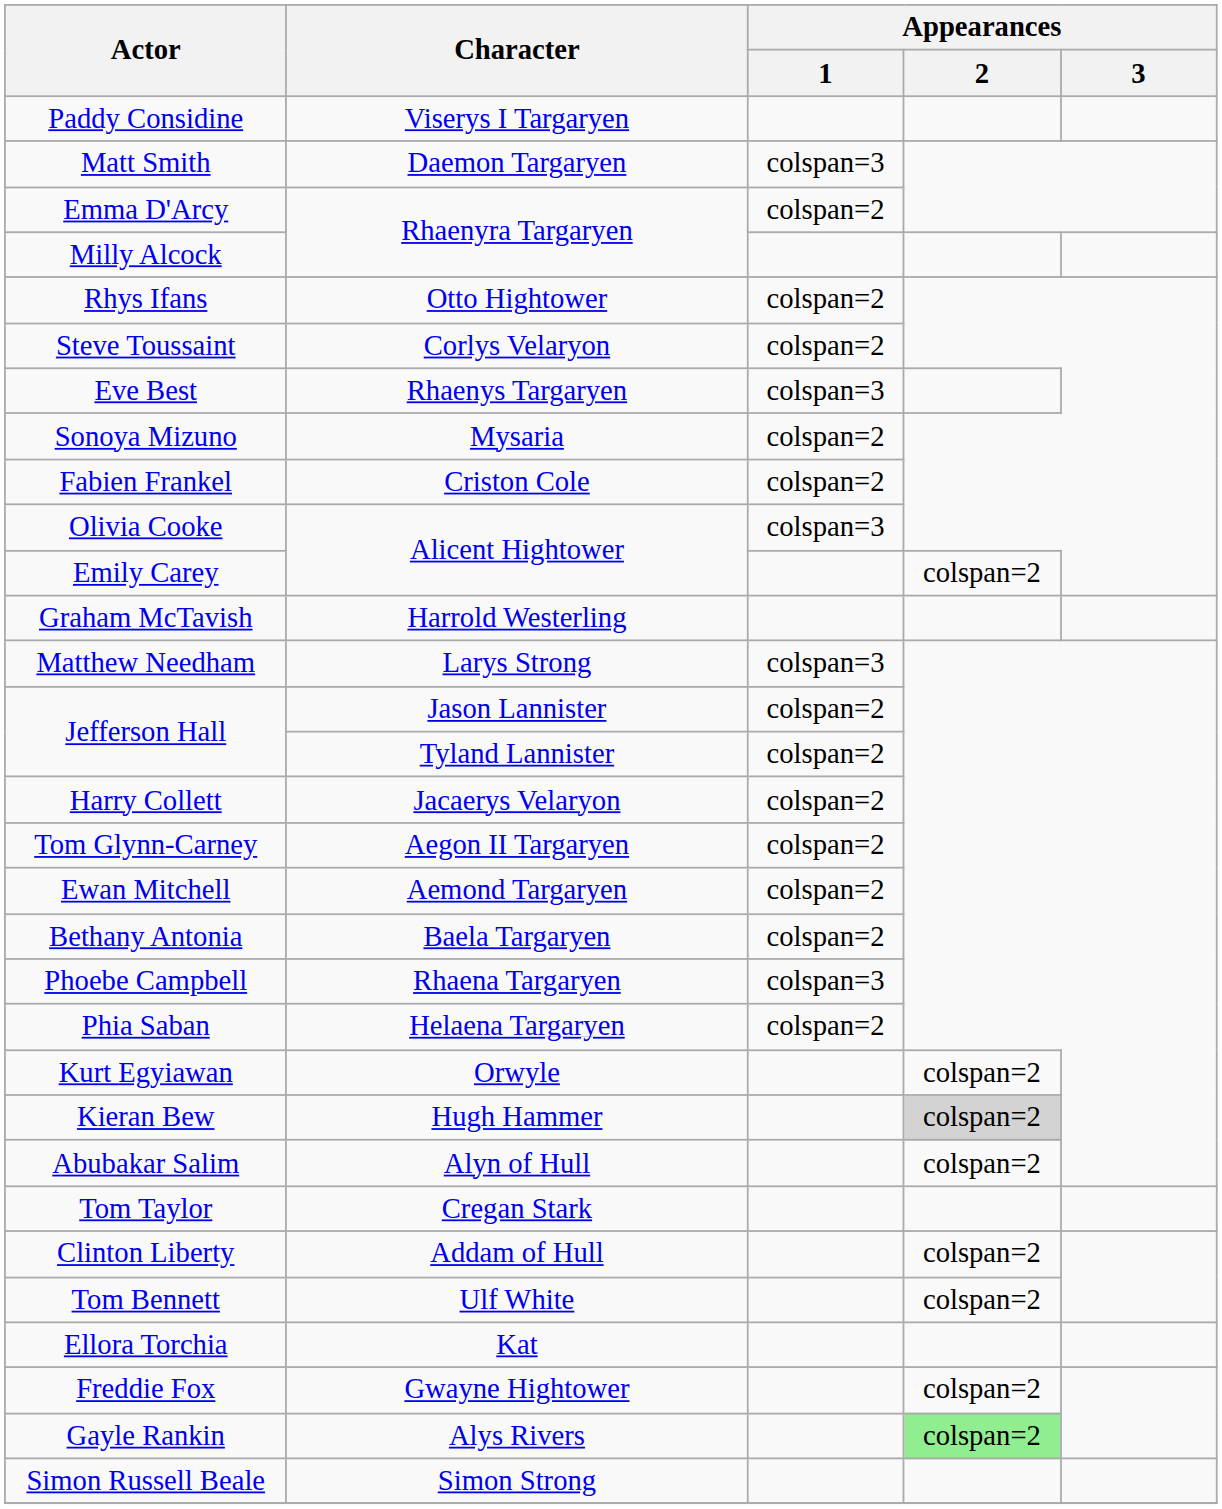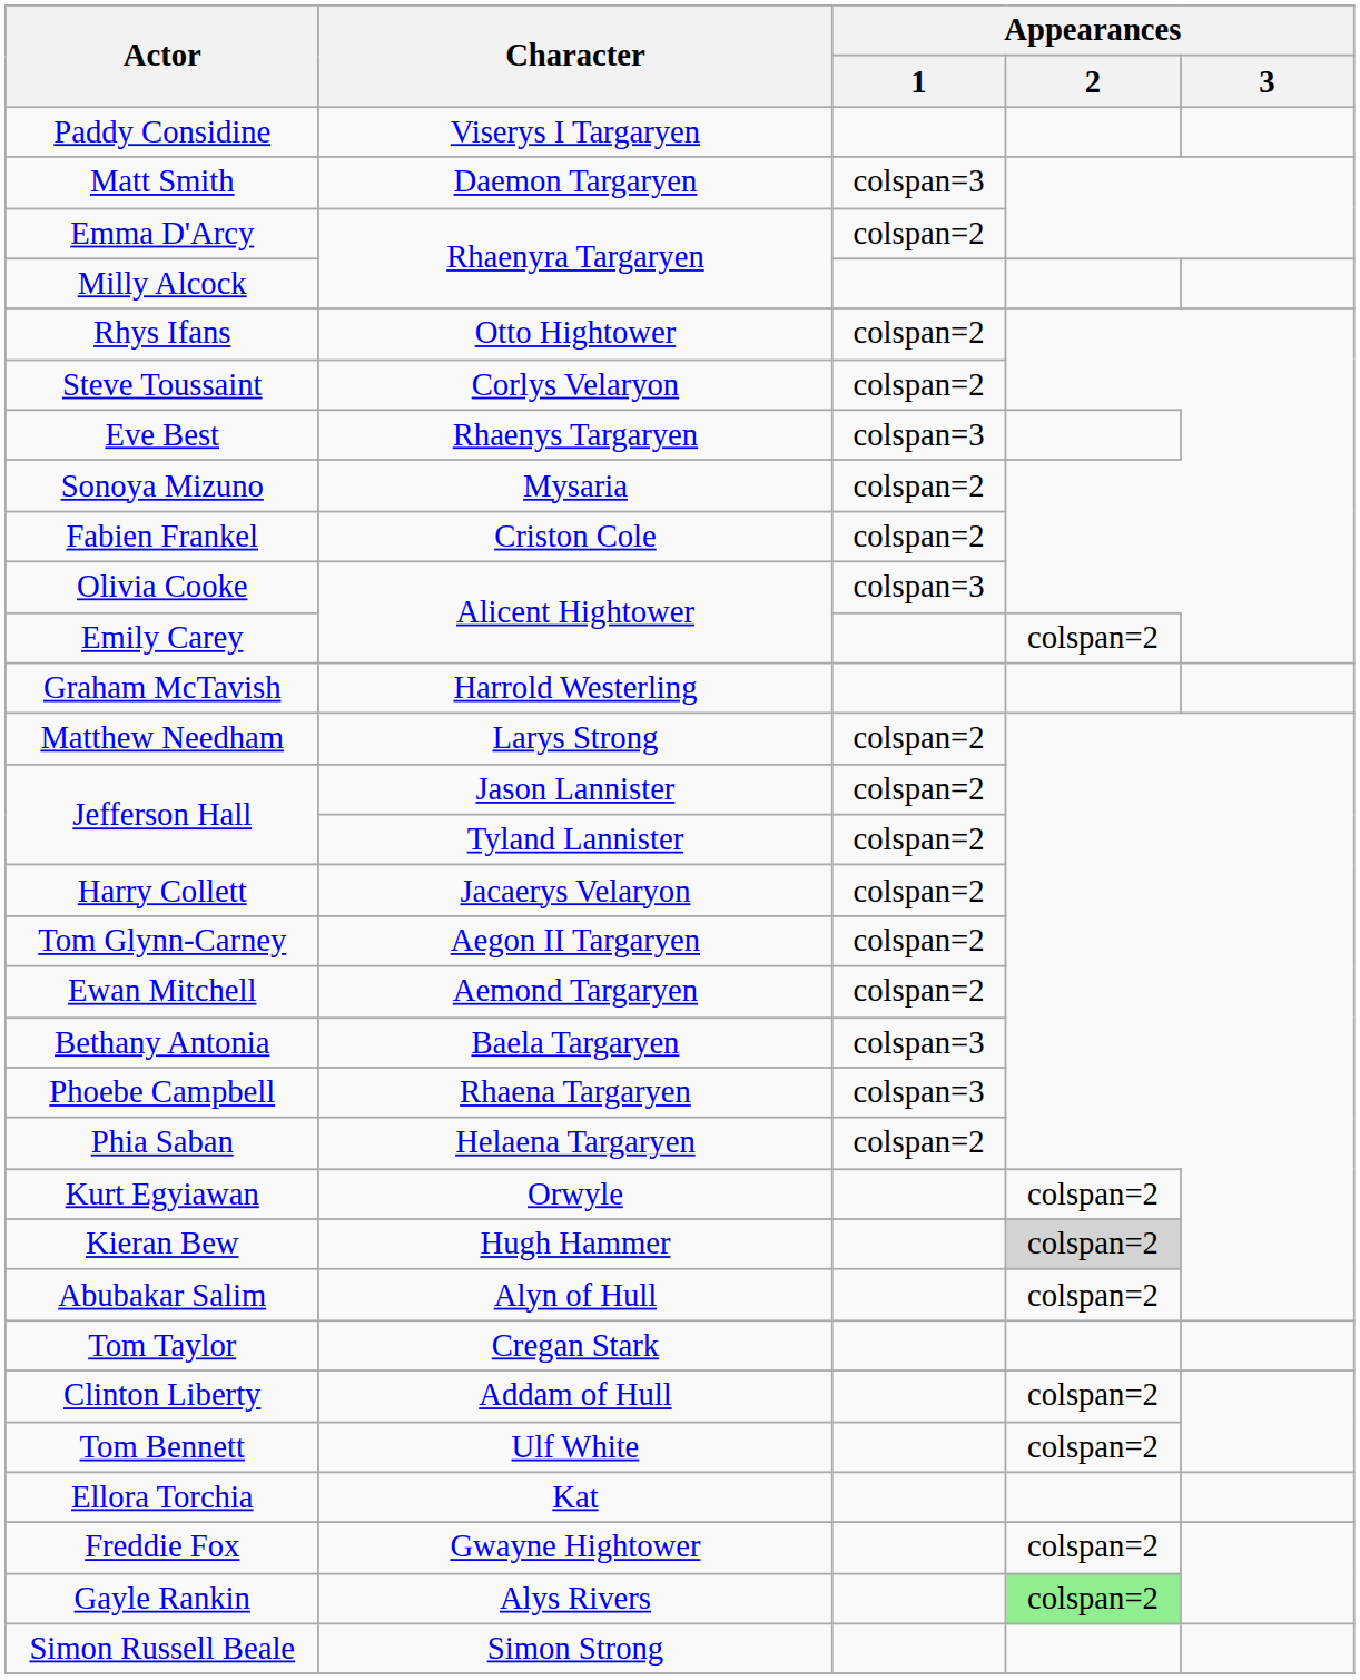Matthew Needham | Appearances / 1: colspan=3 -> colspan=2
Bethany Antonia | Appearances / 1: colspan=2 -> colspan=3
